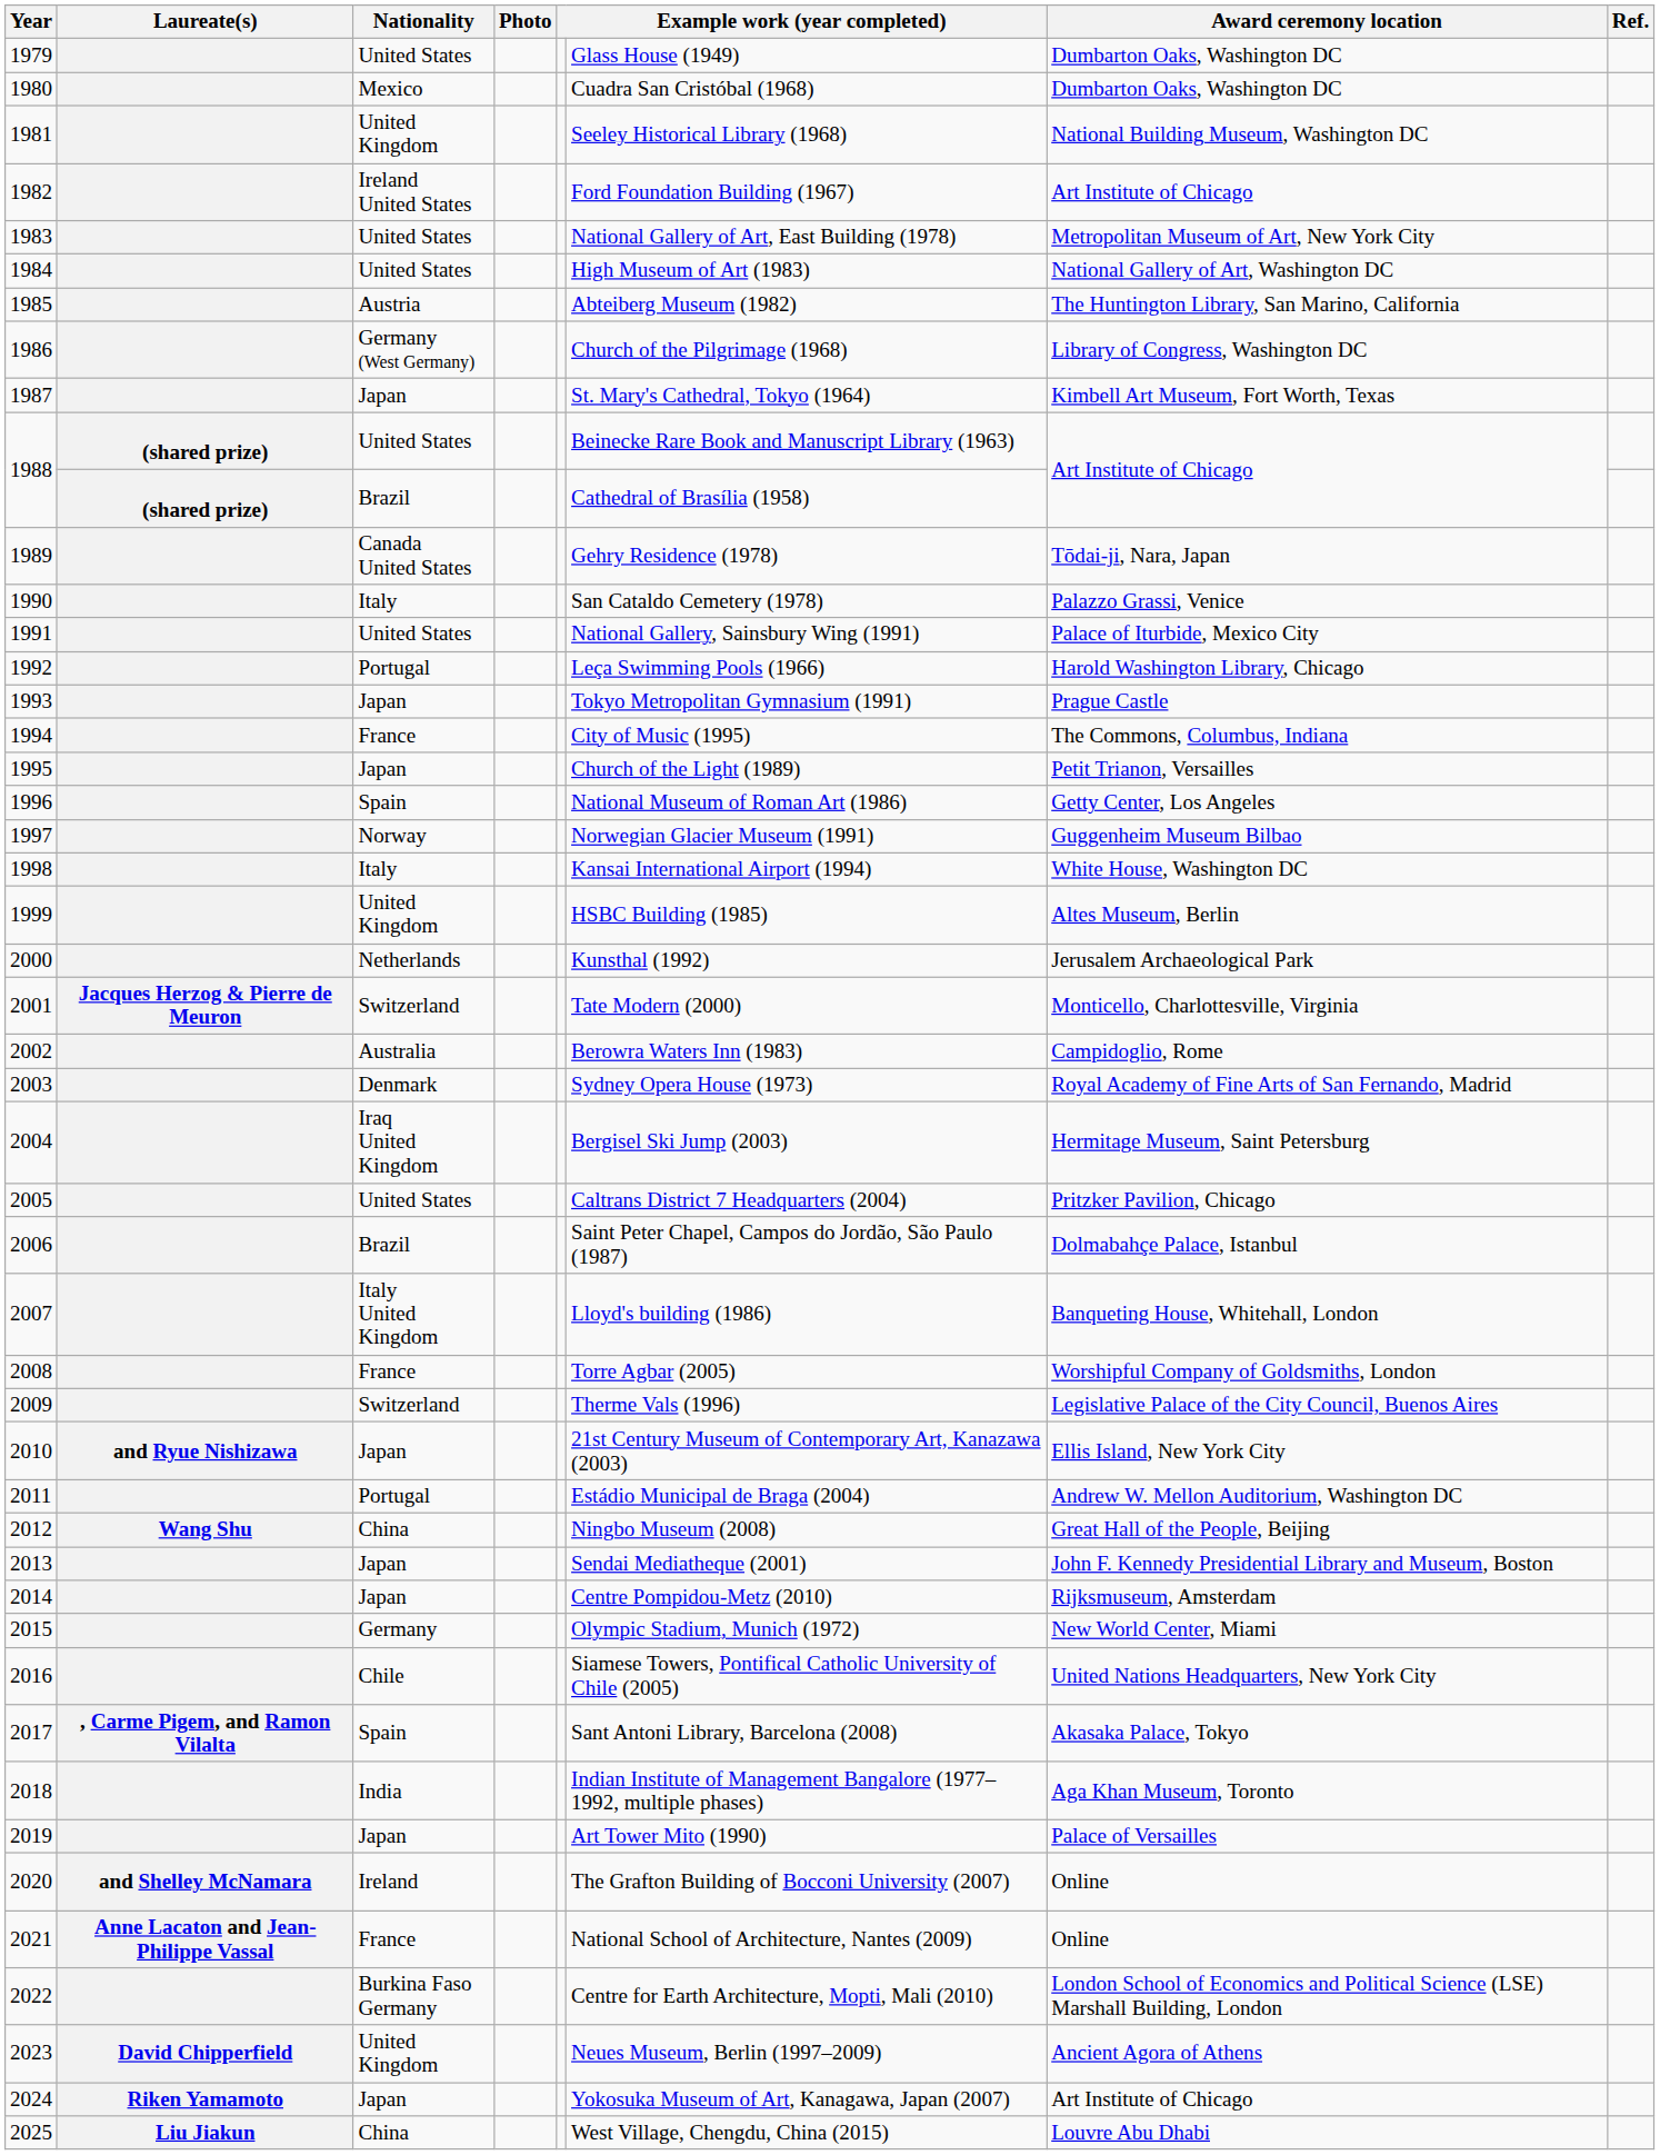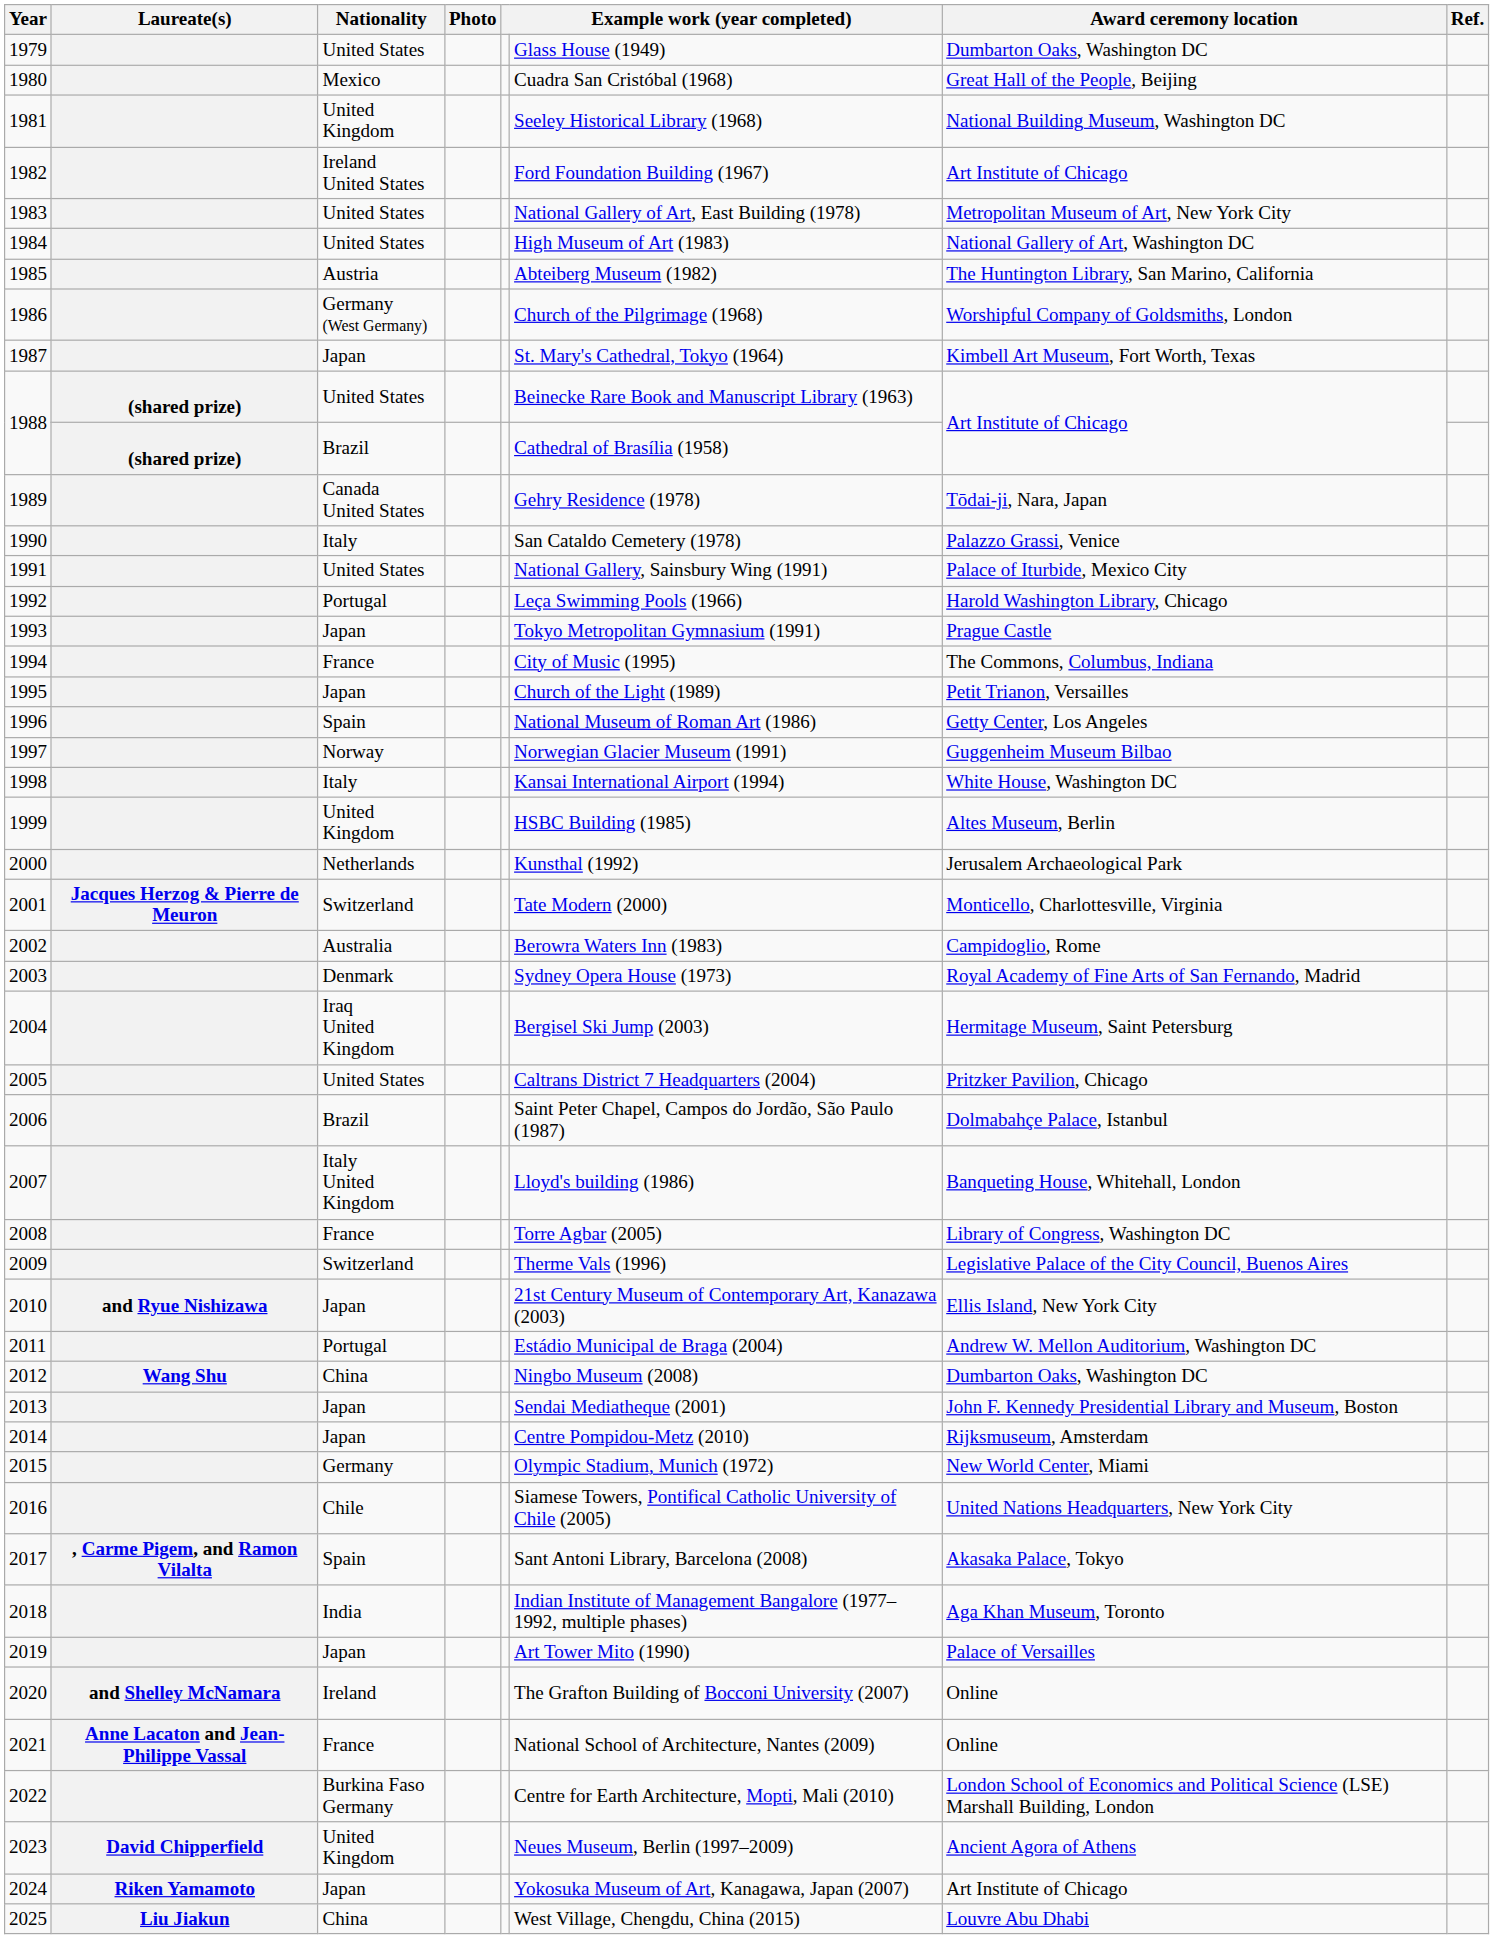1980 | Award ceremony location: Dumbarton Oaks, Washington DC -> Great Hall of the People, Beijing
1986 | Award ceremony location: Library of Congress, Washington DC -> Worshipful Company of Goldsmiths, London
2008 | Award ceremony location: Worshipful Company of Goldsmiths, London -> Library of Congress, Washington DC
2012 | Award ceremony location: Great Hall of the People, Beijing -> Dumbarton Oaks, Washington DC
